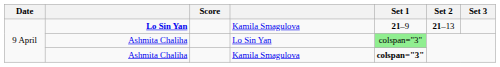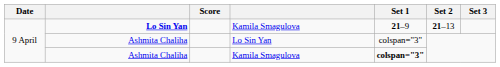Ashmita Chaliha / Lo Sin Yan | Set 1: lightgreen background -> no background
